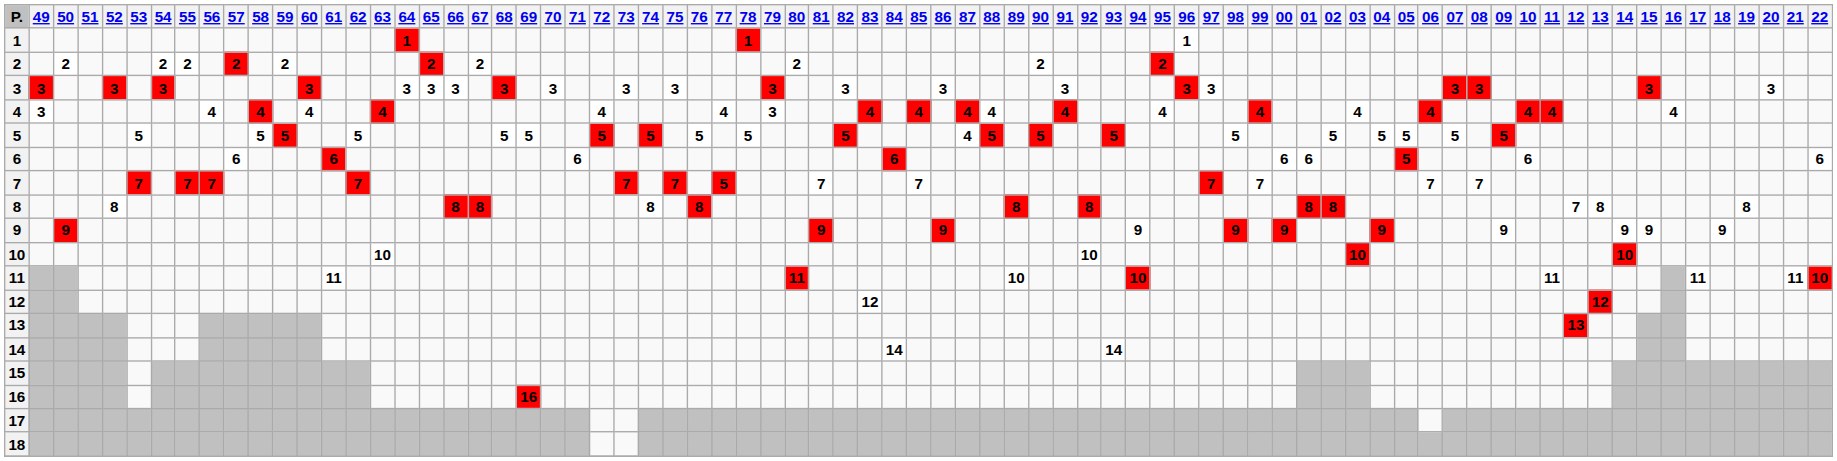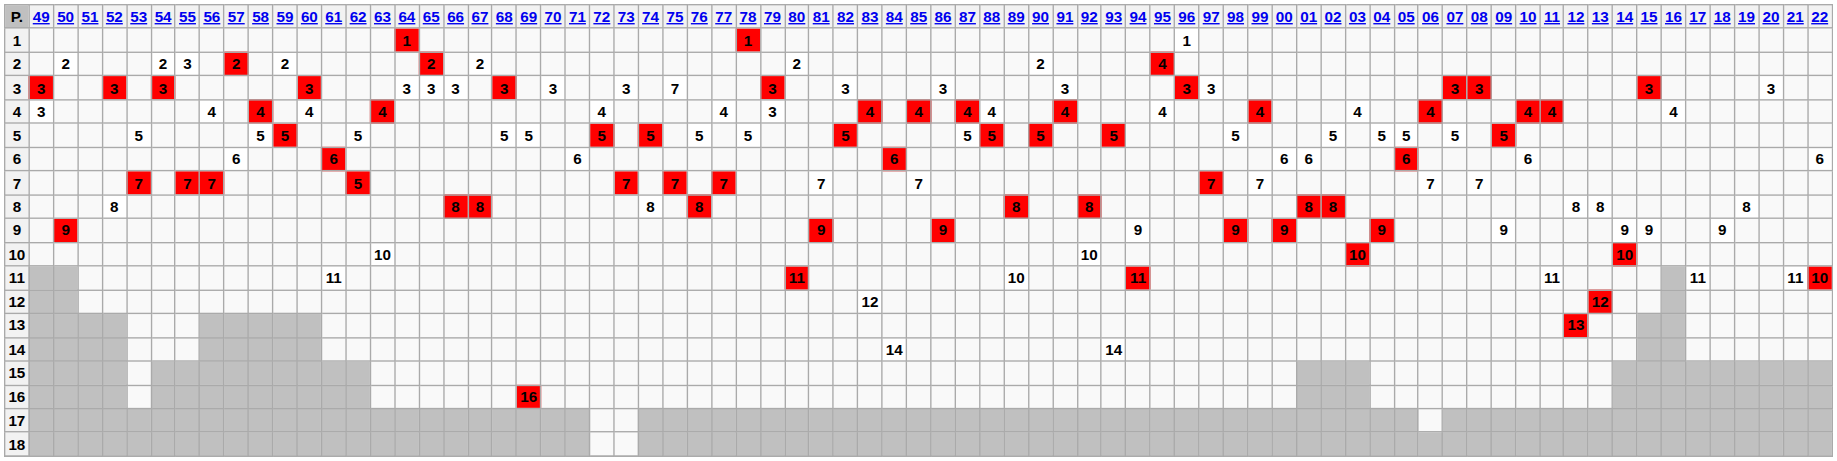row 3 | 55: 2 -> 3
row 3 | 95: 2 -> 4
row 4 | 75: 3 -> 7
row 6 | 87: 4 -> 5
row 7 | 05: 5 -> 6
row 8 | 62: 7 -> 5
row 8 | 77: 5 -> 7
row 9 | 12: 7 -> 8
row 12 | 94: 10 -> 11
